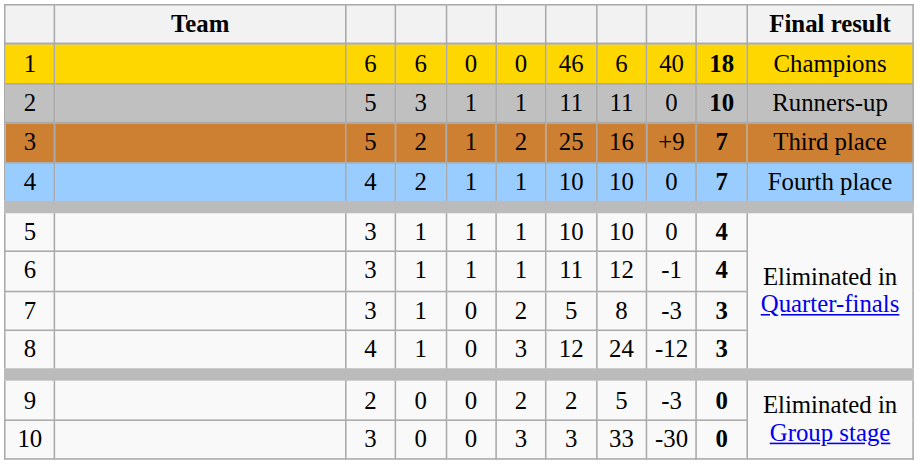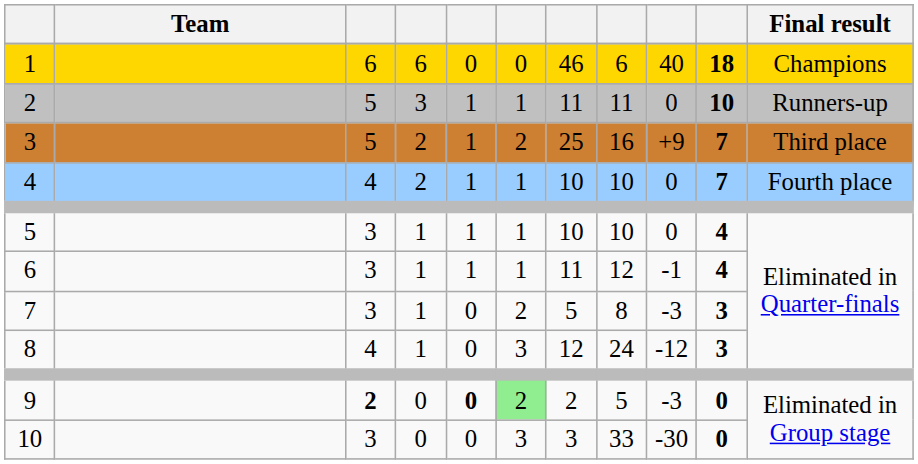9 | column 3: normal -> bold
9 | column 5: normal -> bold
9 | column 6: no background -> lightgreen background
